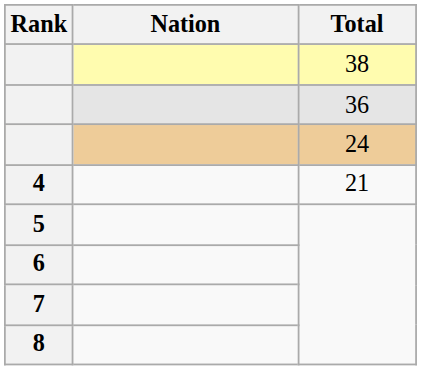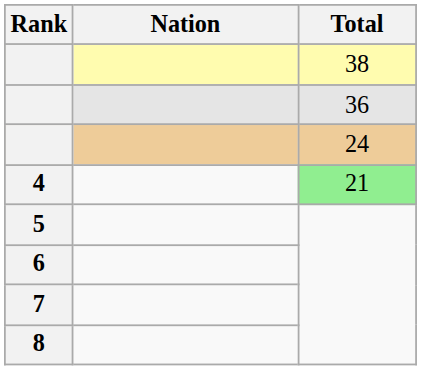4 | Total: no background -> lightgreen background
